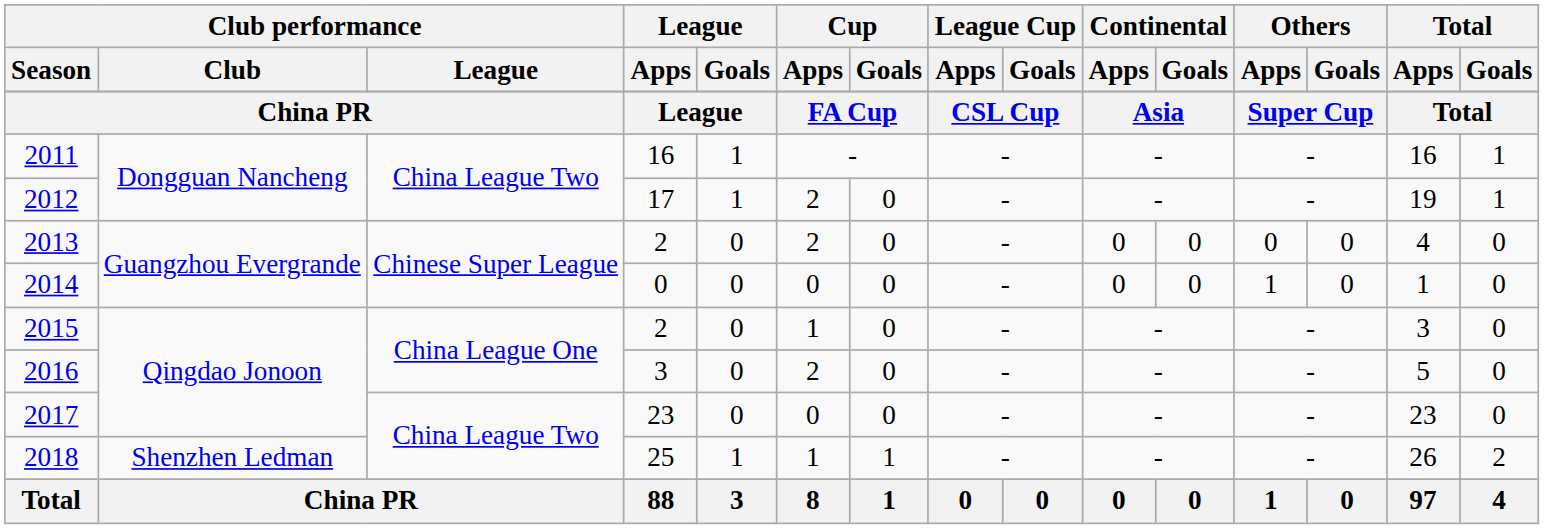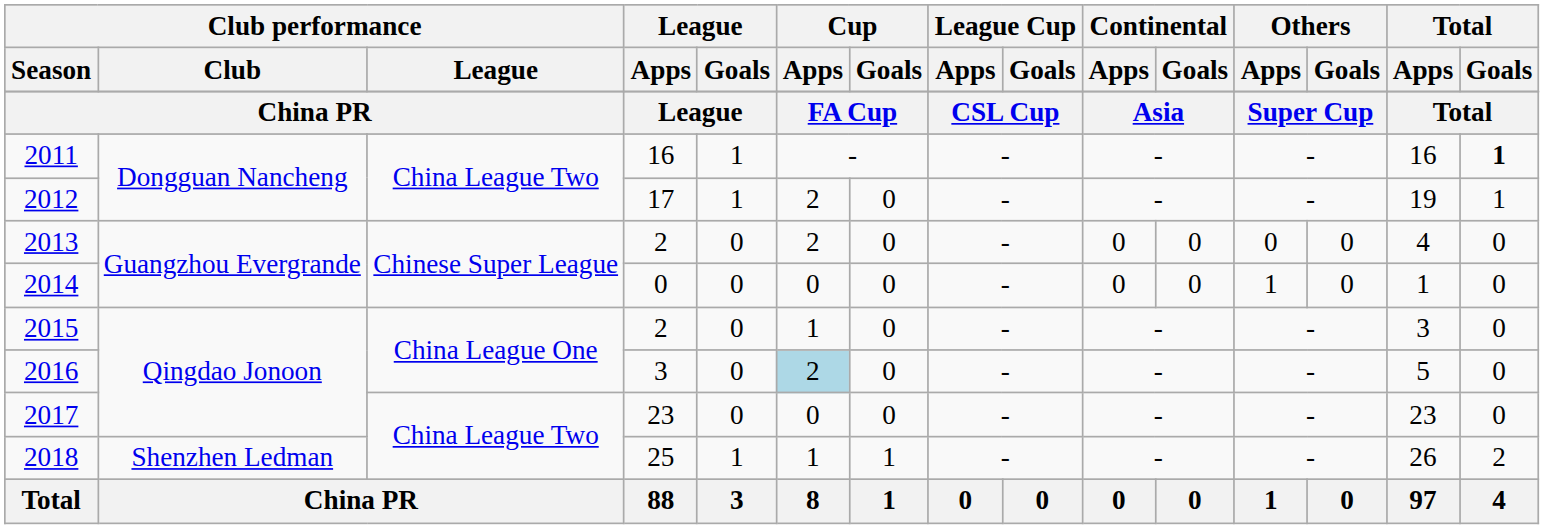2011 | Total / Goals: normal -> bold
2016 | Cup / Apps: no background -> lightblue background
